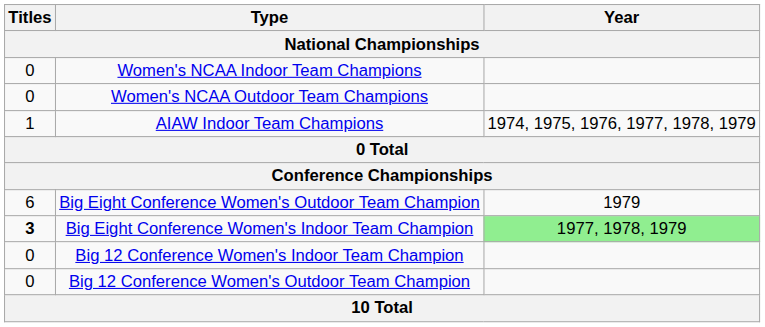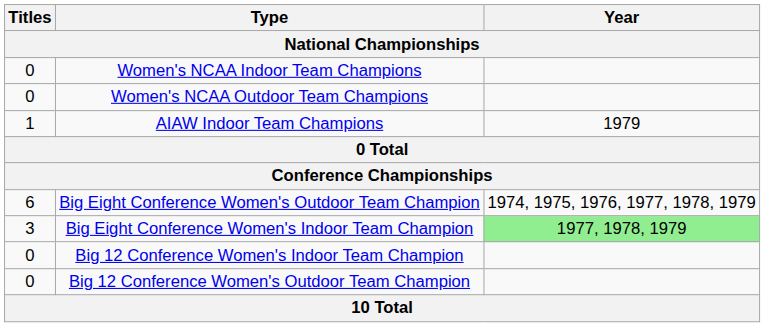AIAW Indoor Team Champions | Year / National Championships: 1974, 1975, 1976, 1977, 1978, 1979 -> 1979
Big Eight Conference Women's Outdoor Team Champion | Year / National Championships: 1979 -> 1974, 1975, 1976, 1977, 1978, 1979
Big Eight Conference Women's Indoor Team Champion | Titles / National Championships: bold -> normal
